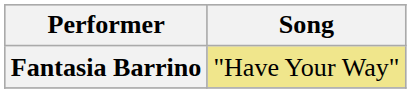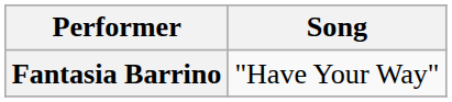Fantasia Barrino | Song: khaki background -> no background
